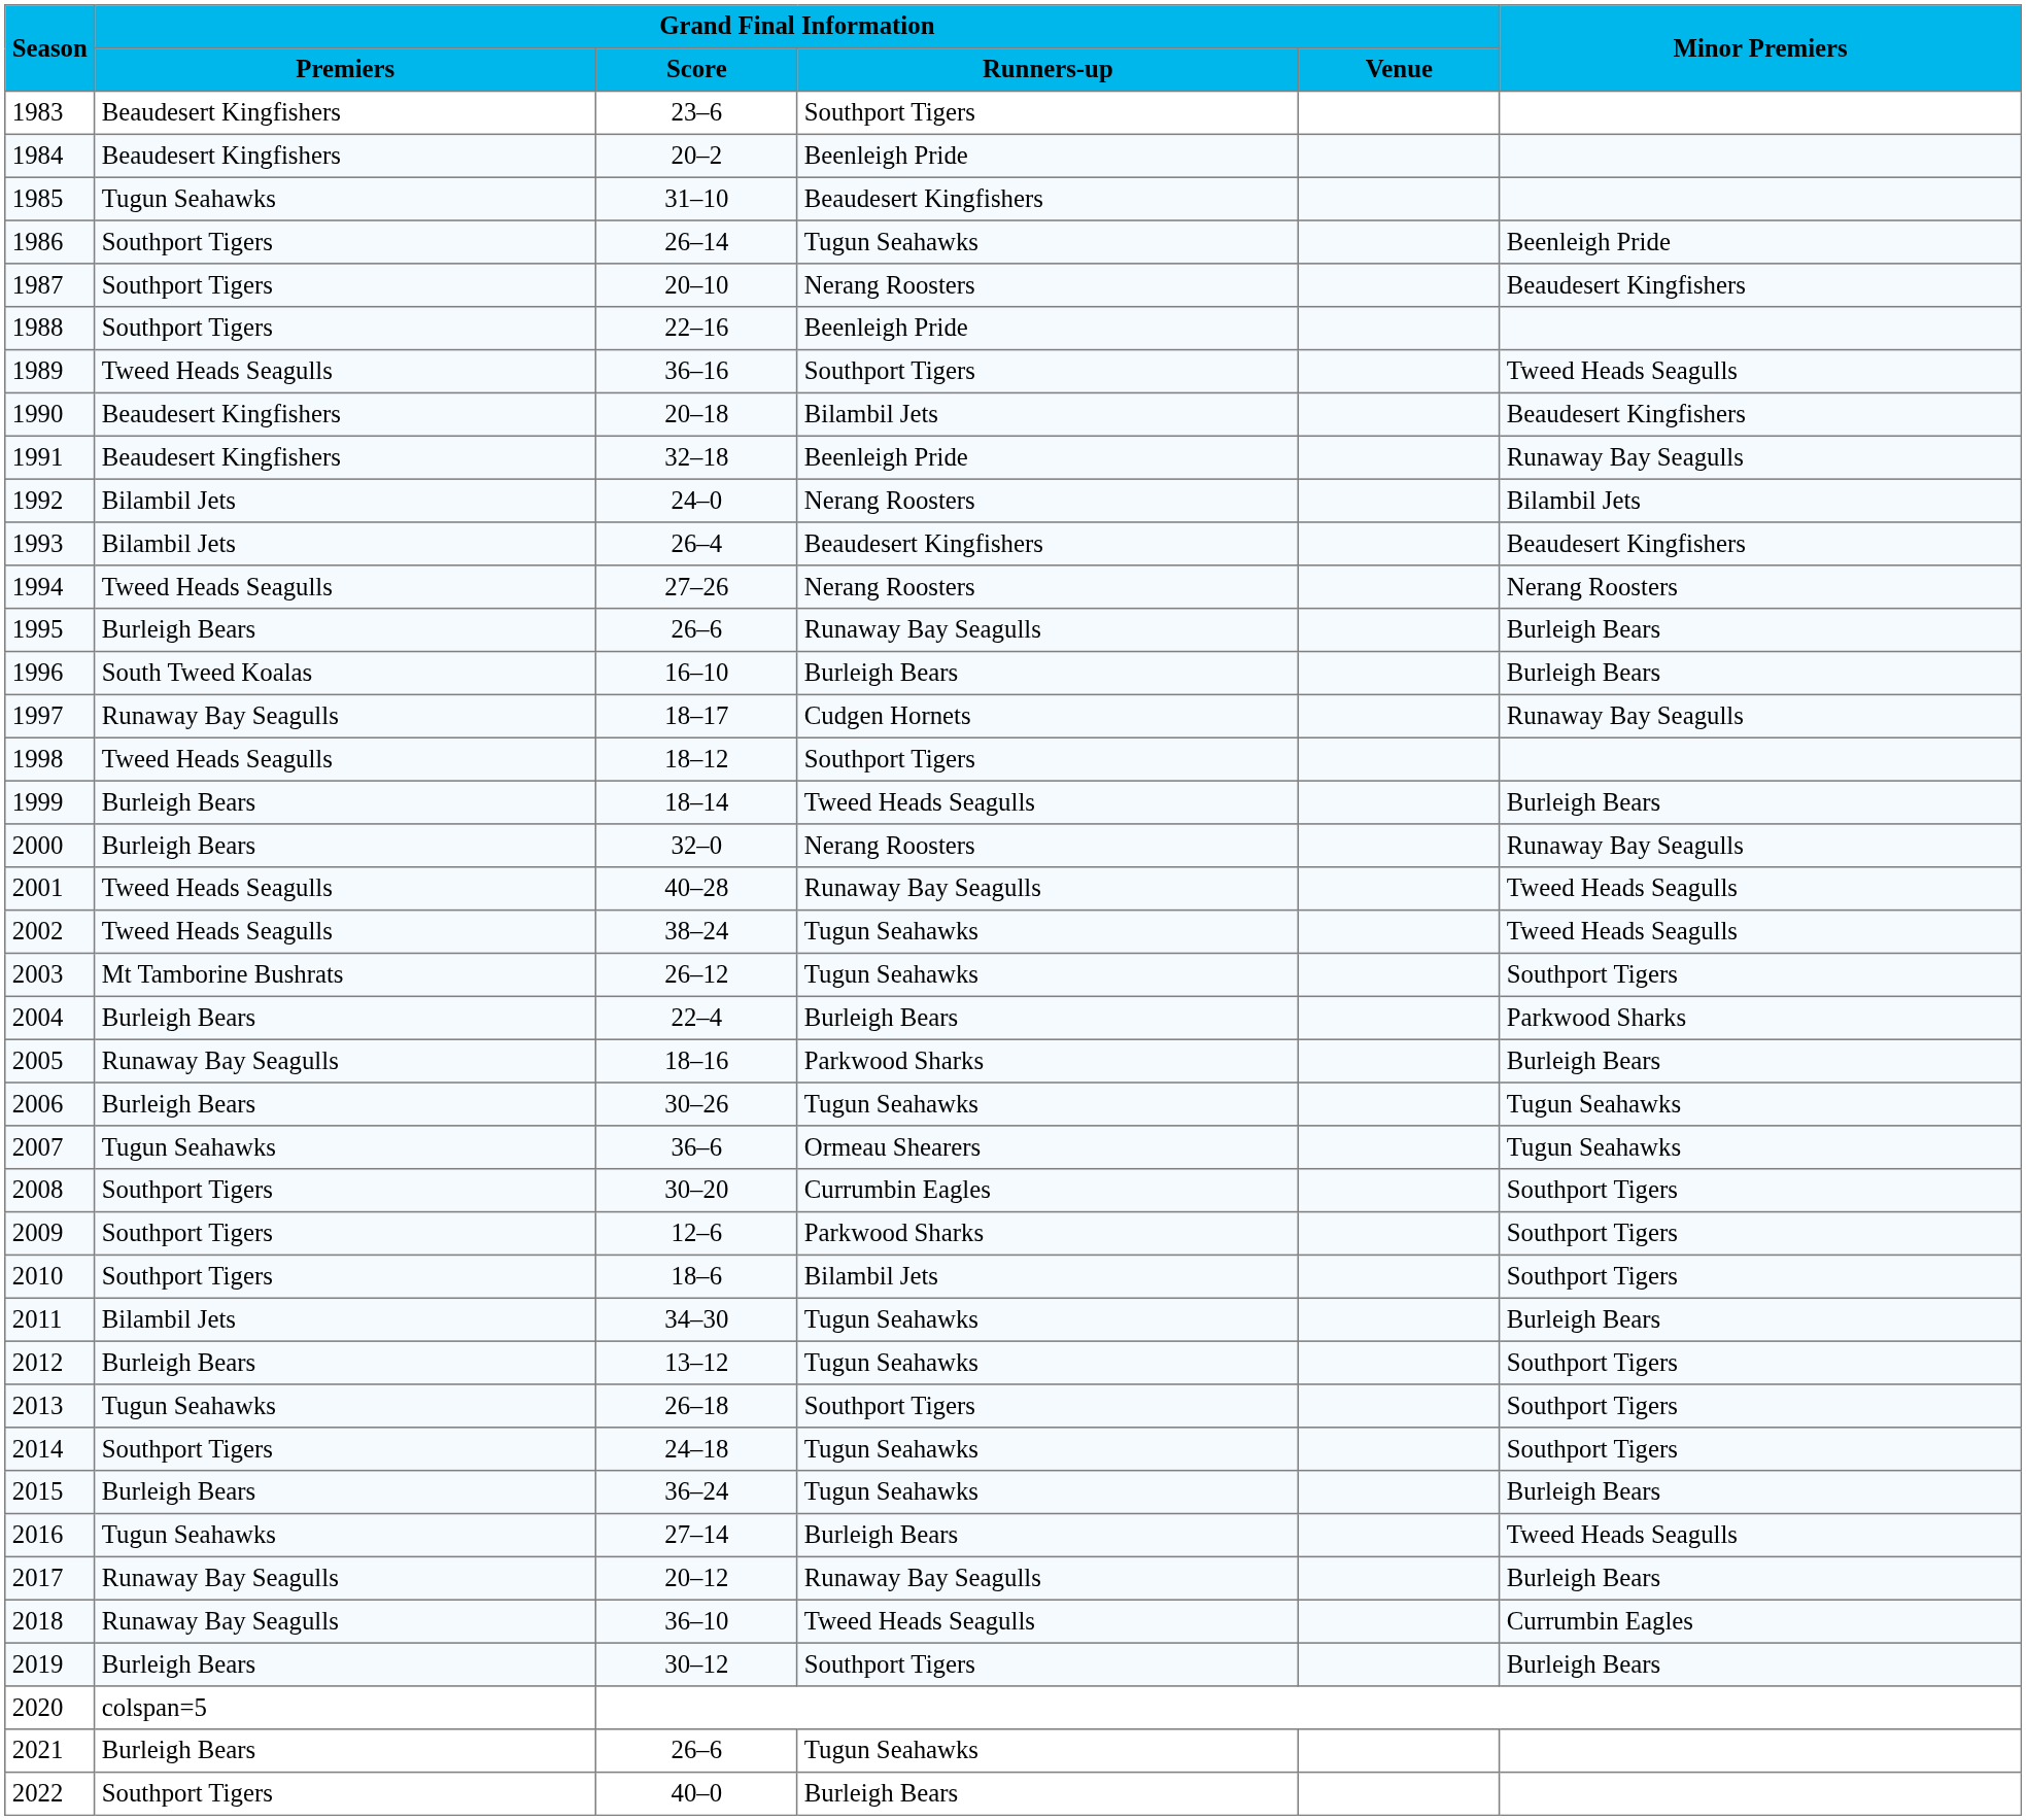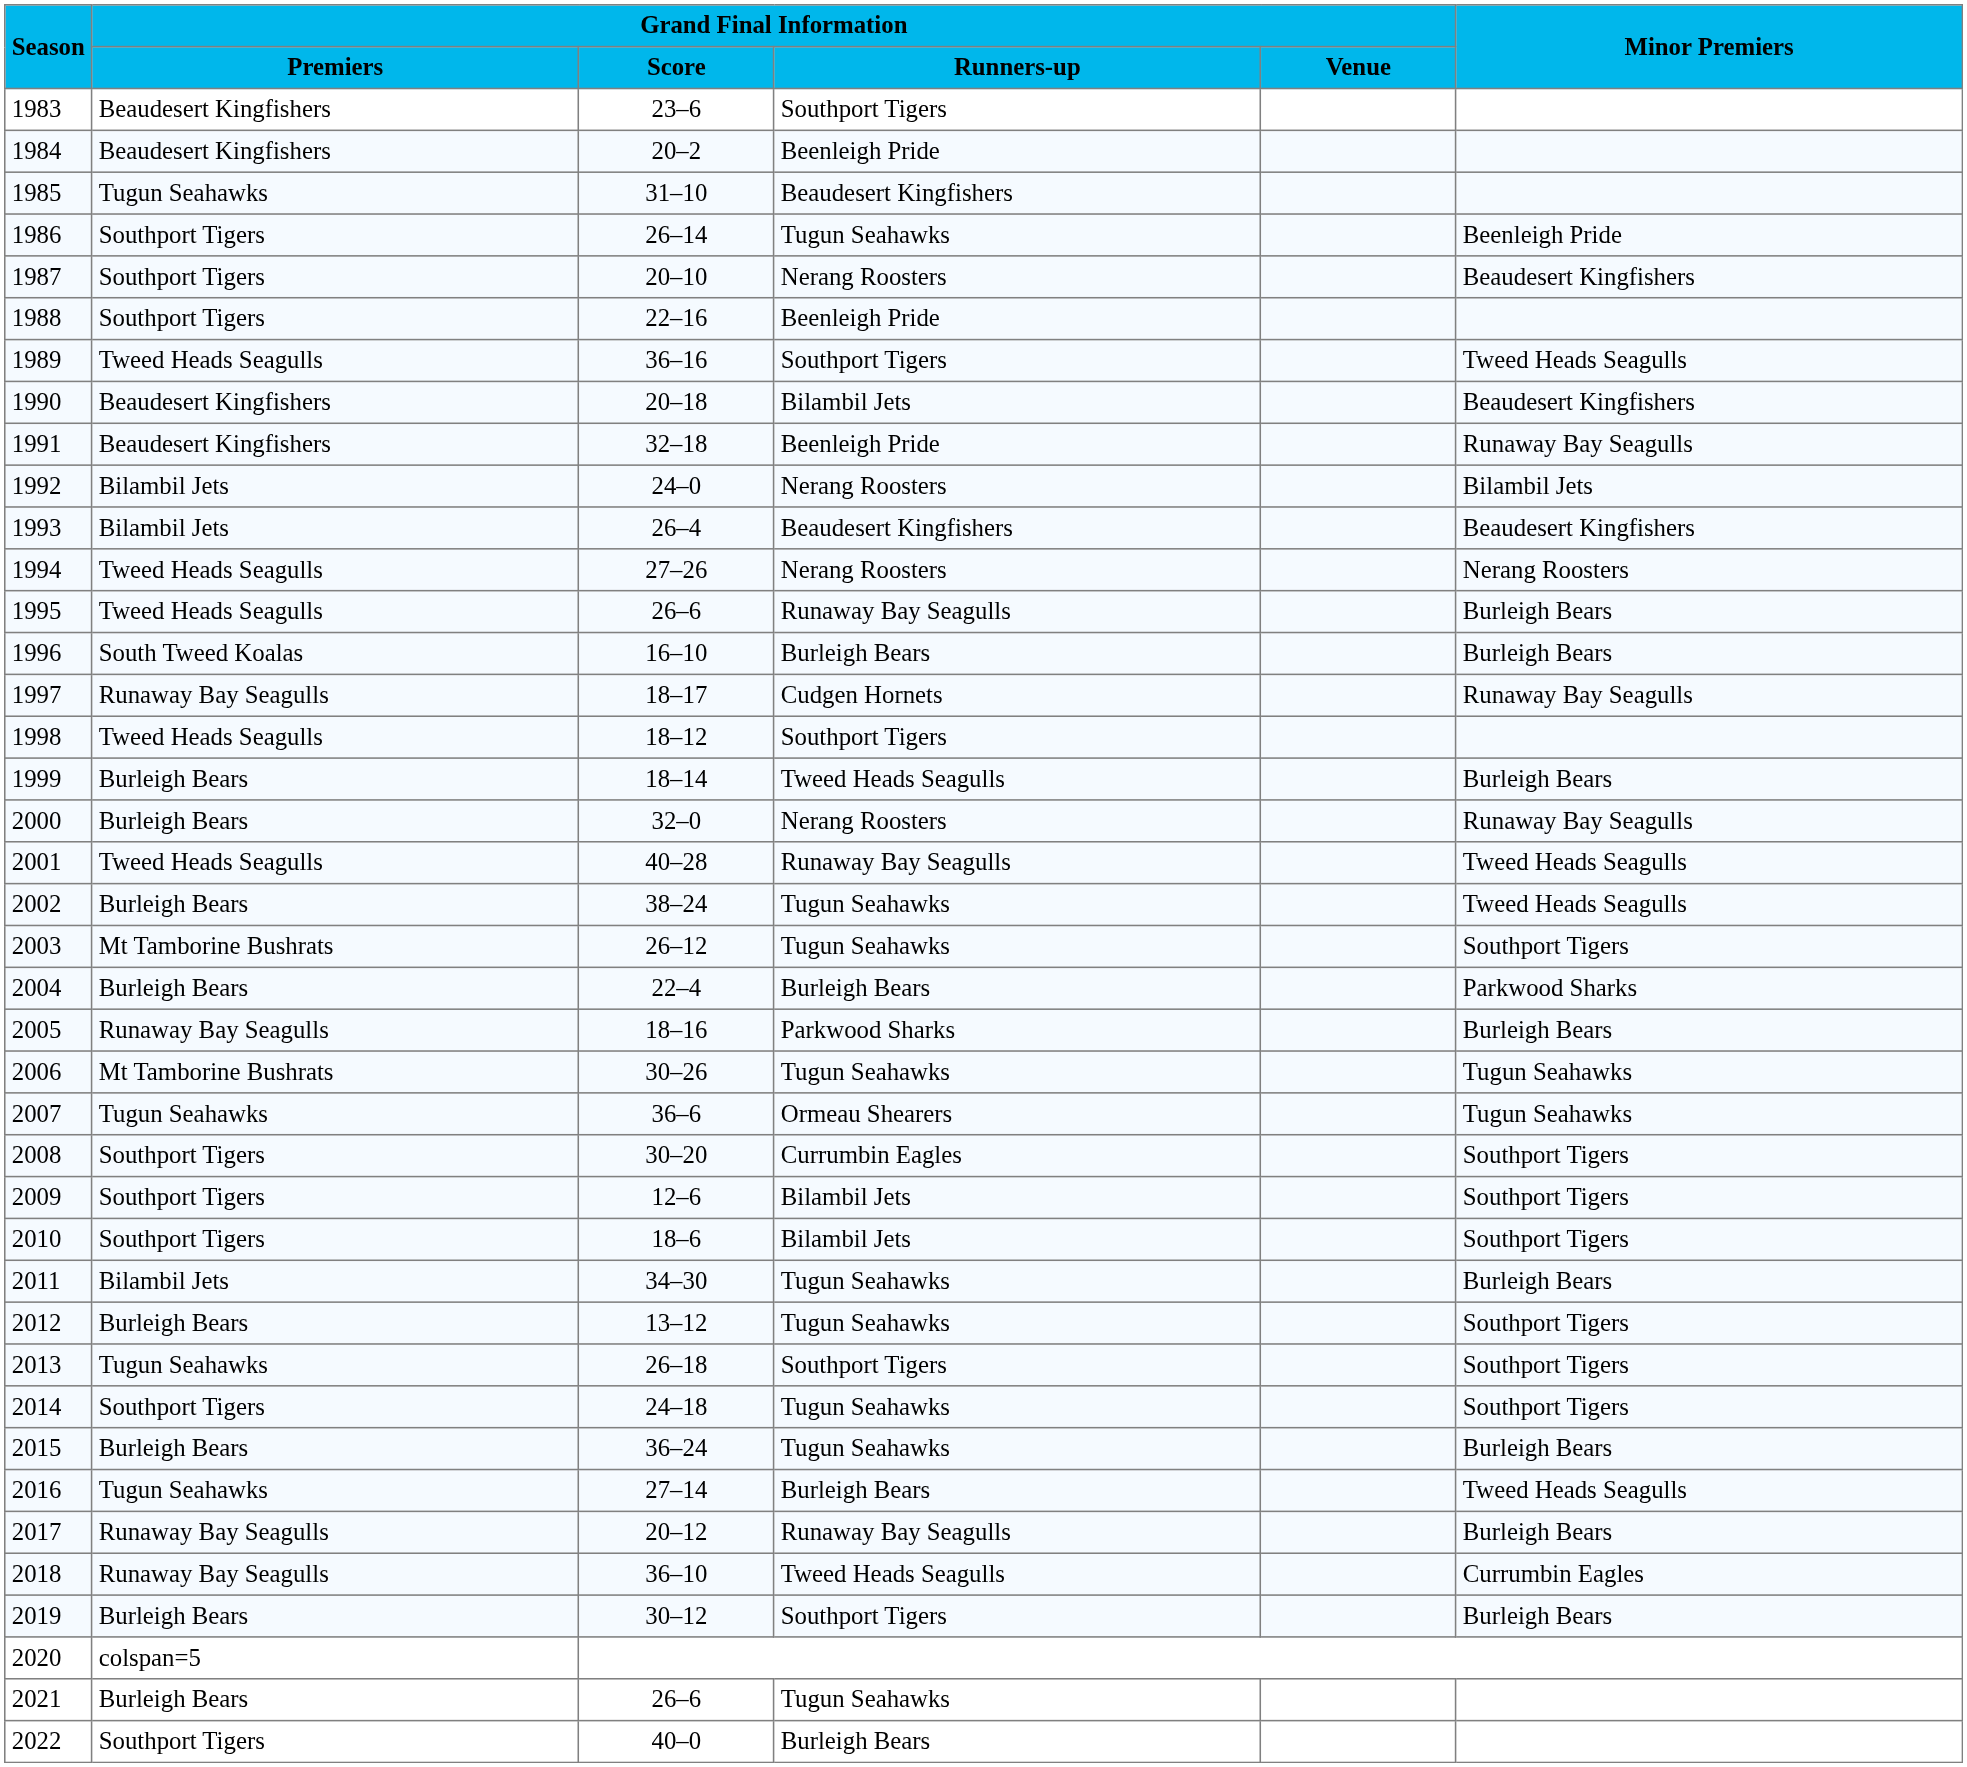1995 | Grand Final Information / Premiers: Burleigh Bears -> Tweed Heads Seagulls
2002 | Grand Final Information / Premiers: Tweed Heads Seagulls -> Burleigh Bears
2006 | Grand Final Information / Premiers: Burleigh Bears -> Mt Tamborine Bushrats
2009 | Grand Final Information / Runners-up: Parkwood Sharks -> Bilambil Jets
